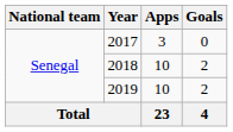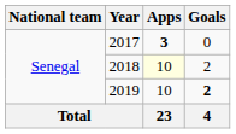2017 | Apps: normal -> bold
2018 | Apps: no background -> lightyellow background
2019 | Goals: normal -> bold
